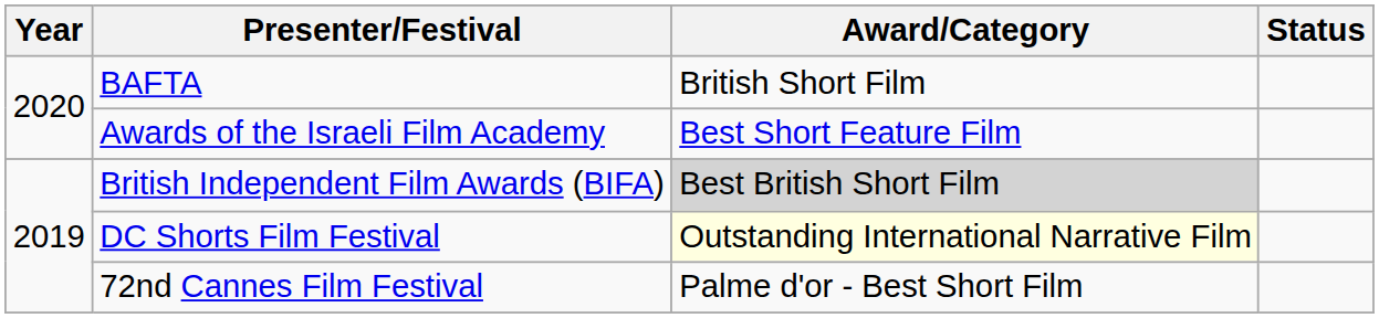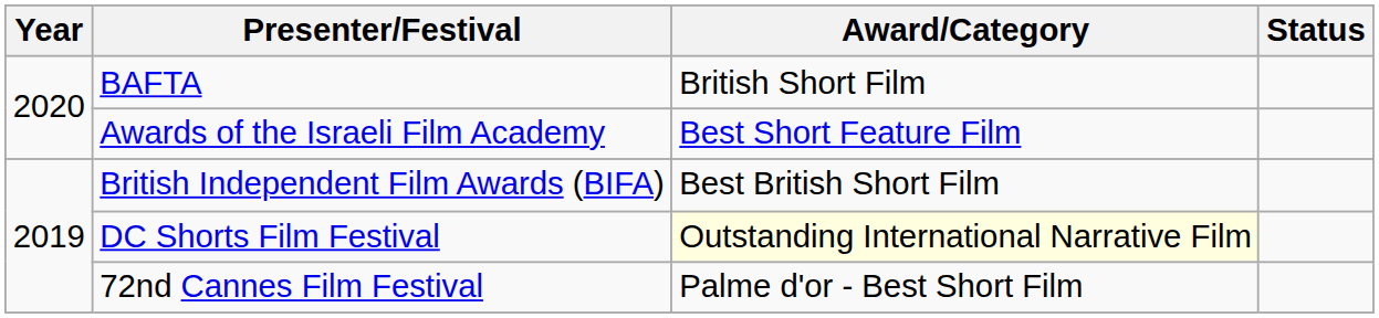British Independent Film Awards (BIFA) | Award/Category: lightgrey background -> no background
